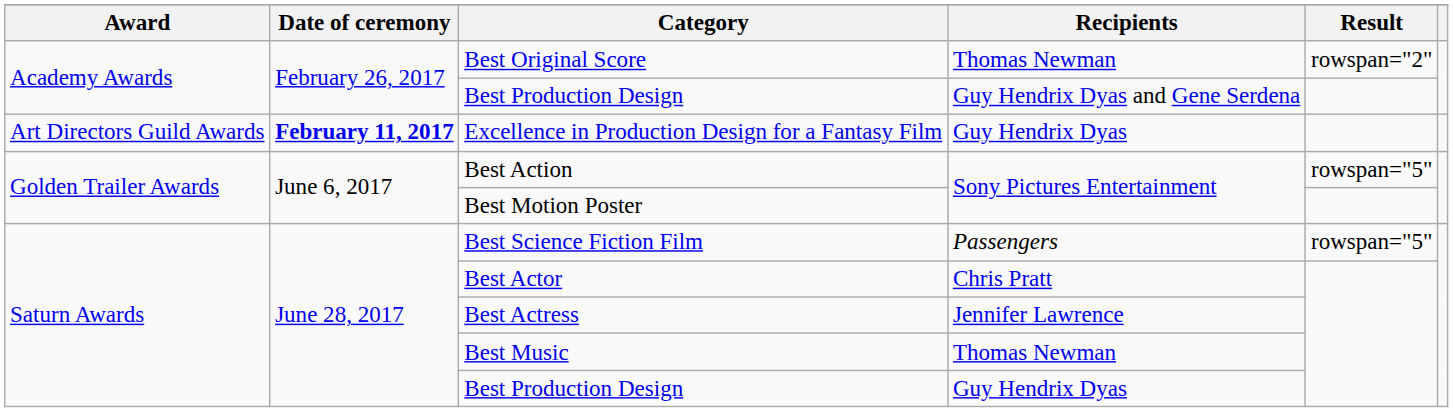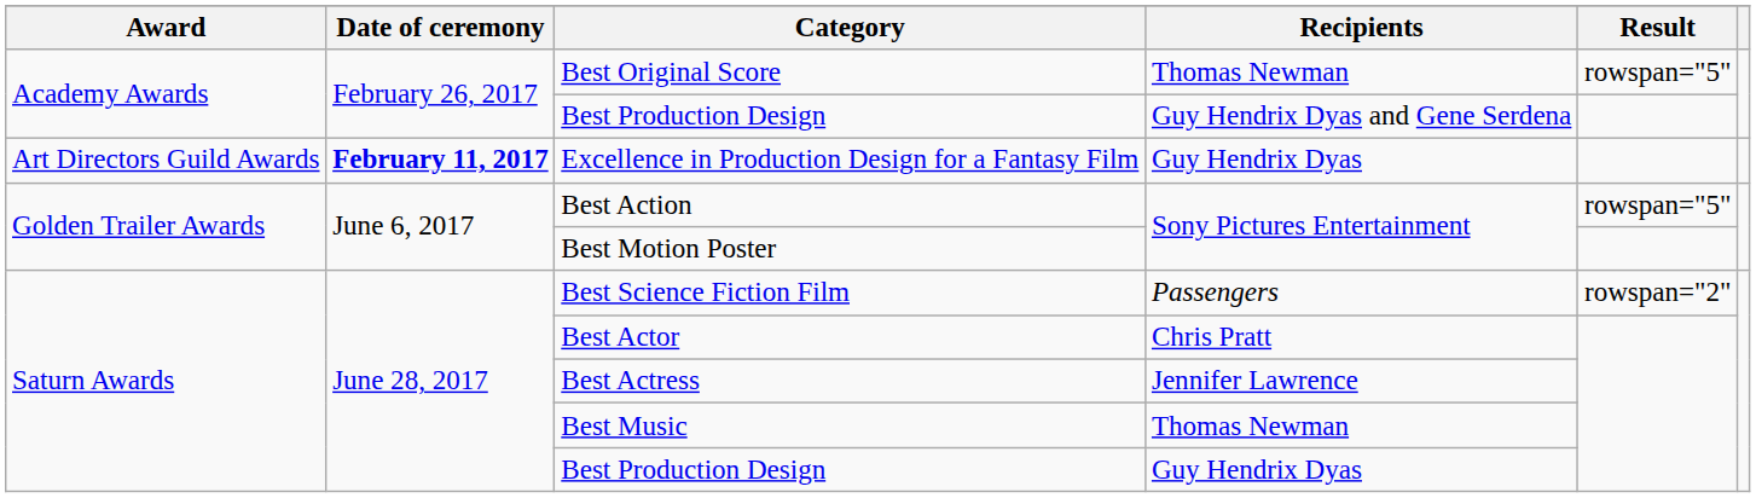Best Original Score | Result: rowspan="2" -> rowspan="5"
Best Science Fiction Film | Result: rowspan="5" -> rowspan="2"
